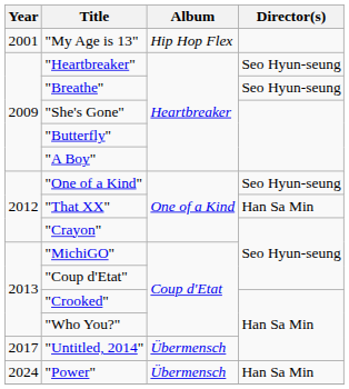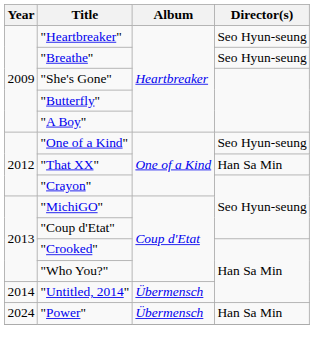- row: 2001 | "My Age is 13" | Hip Hop Flex
"Untitled, 2014" | Year: 2017 -> 2014
